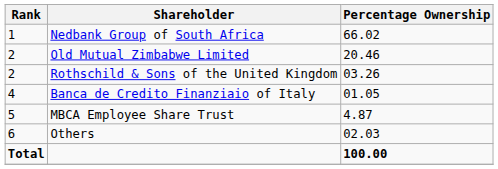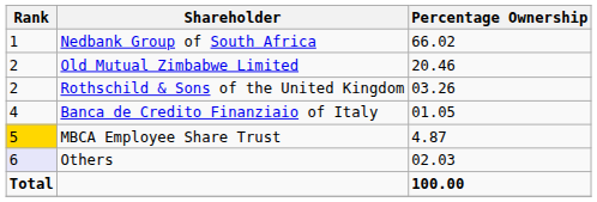MBCA Employee Share Trust | Rank: no background -> gold background
Others | Rank: no background -> lavender background
